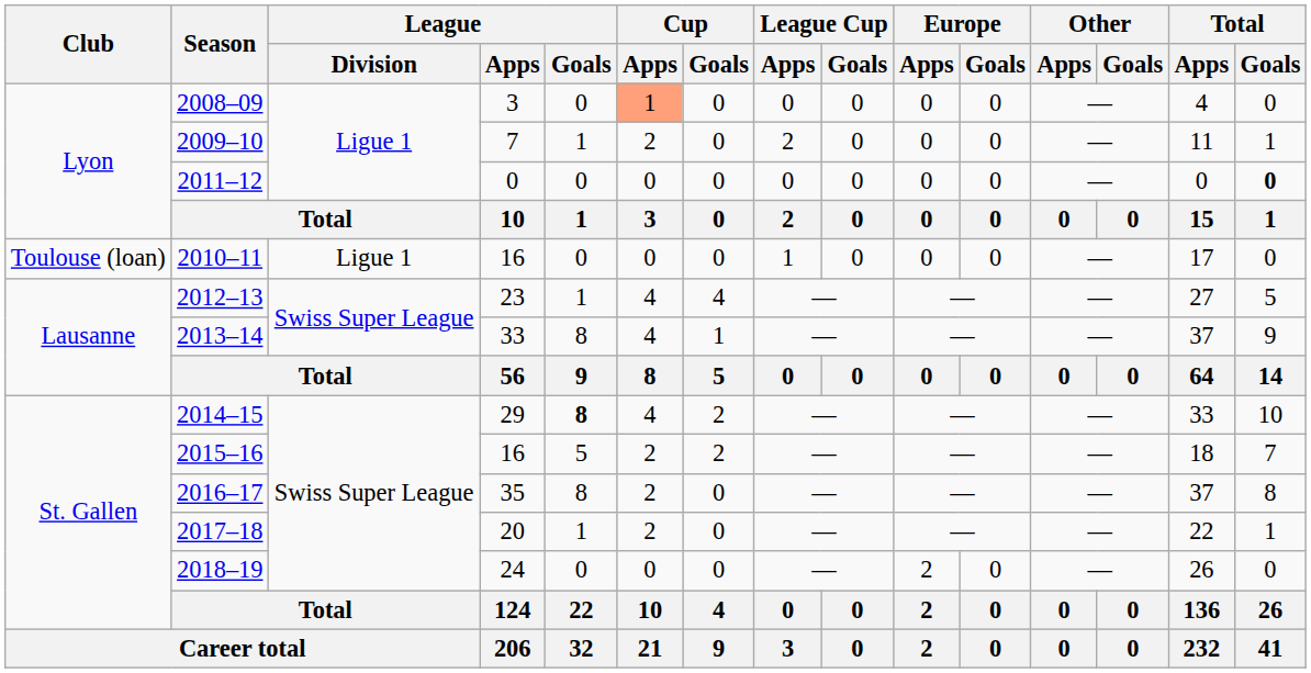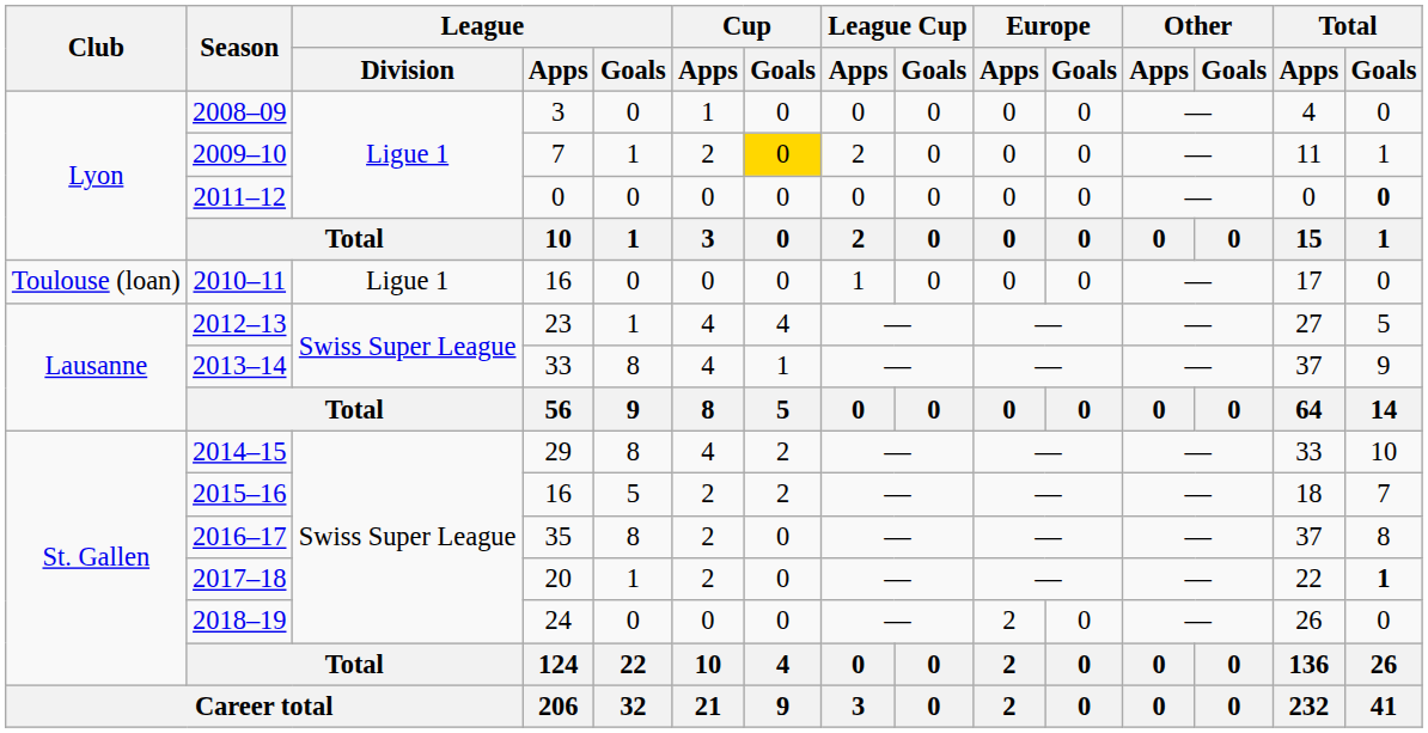2008–09 | Cup / Apps: lightsalmon background -> no background
2009–10 | Cup / Goals: no background -> gold background
2014–15 | League / Goals: bold -> normal
2017–18 | Total / Goals: normal -> bold
